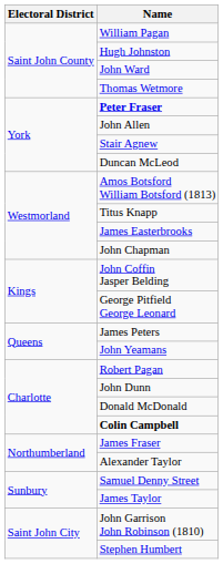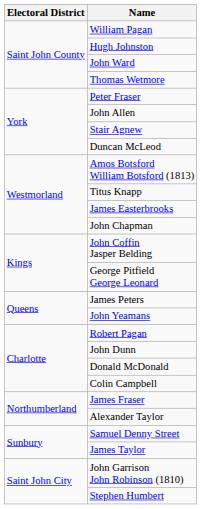Peter Fraser | Name: bold -> normal
Colin Campbell | Name: bold -> normal
